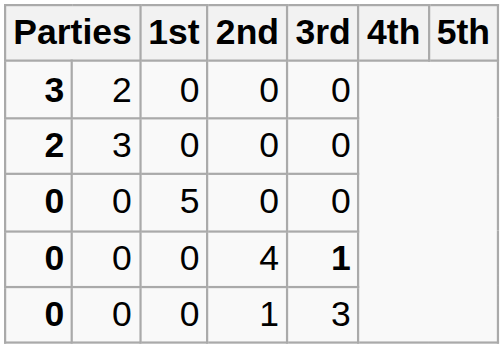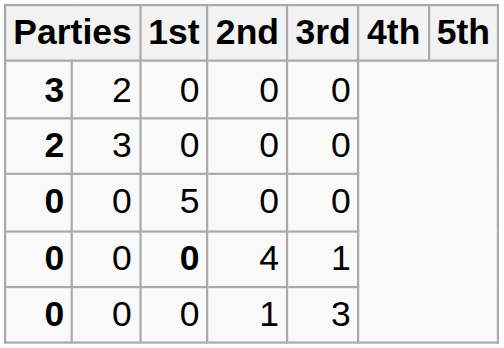0 / 4 | 1st: normal -> bold
0 / 4 | 3rd: bold -> normal
